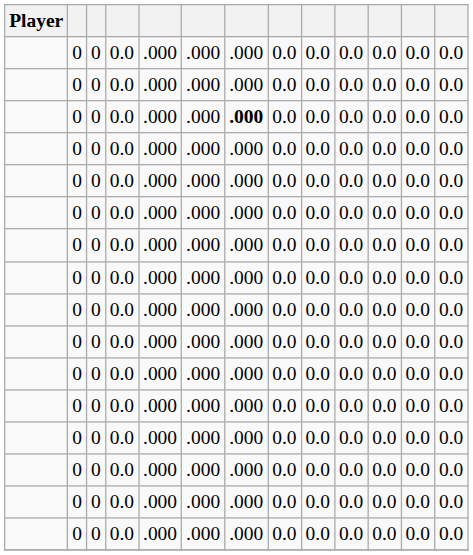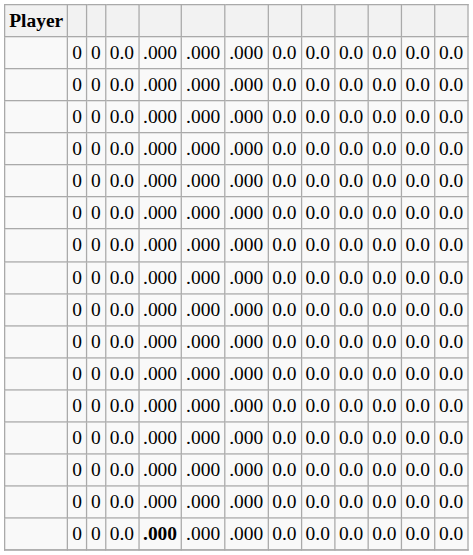row 4 | column 7: bold -> normal
row 17 | column 5: normal -> bold
